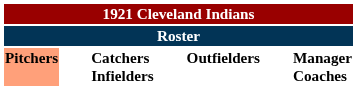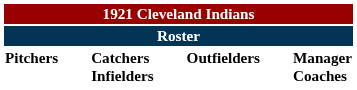Pitchers | column 1: lightsalmon background -> no background
